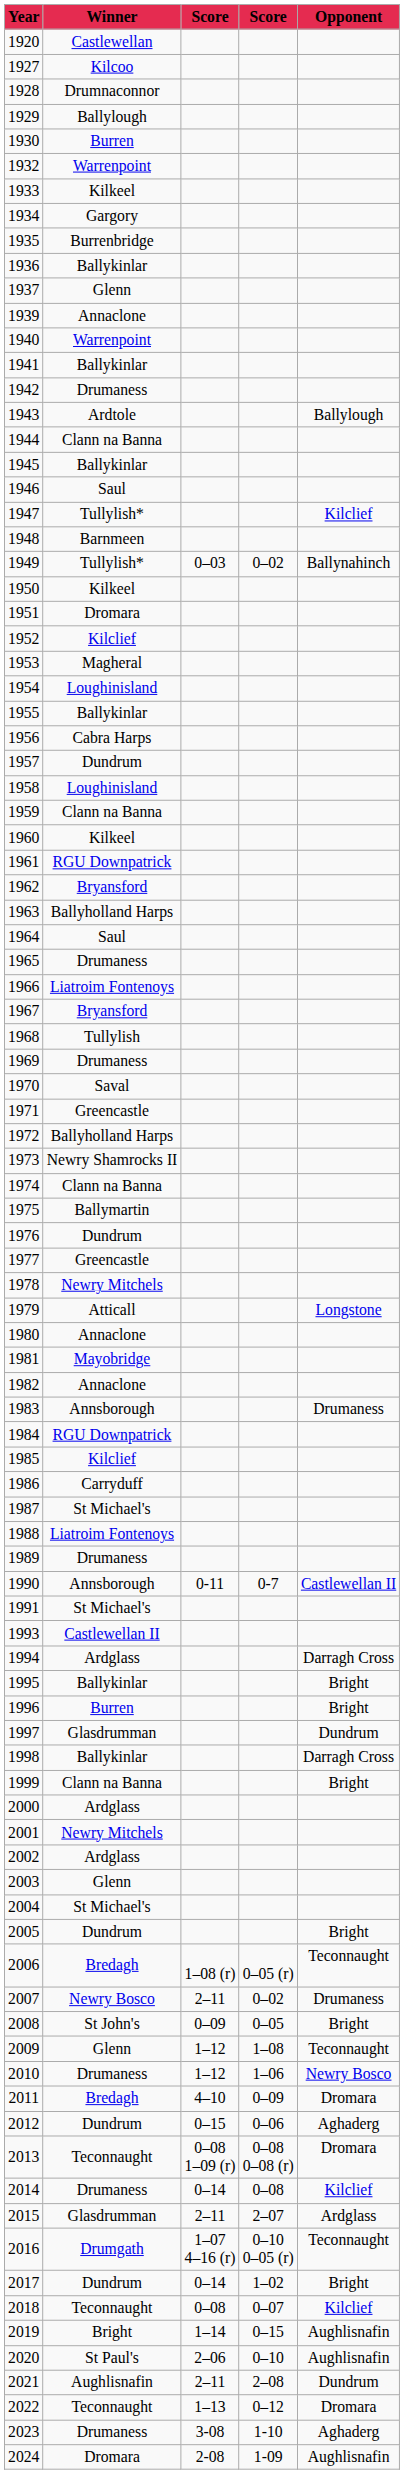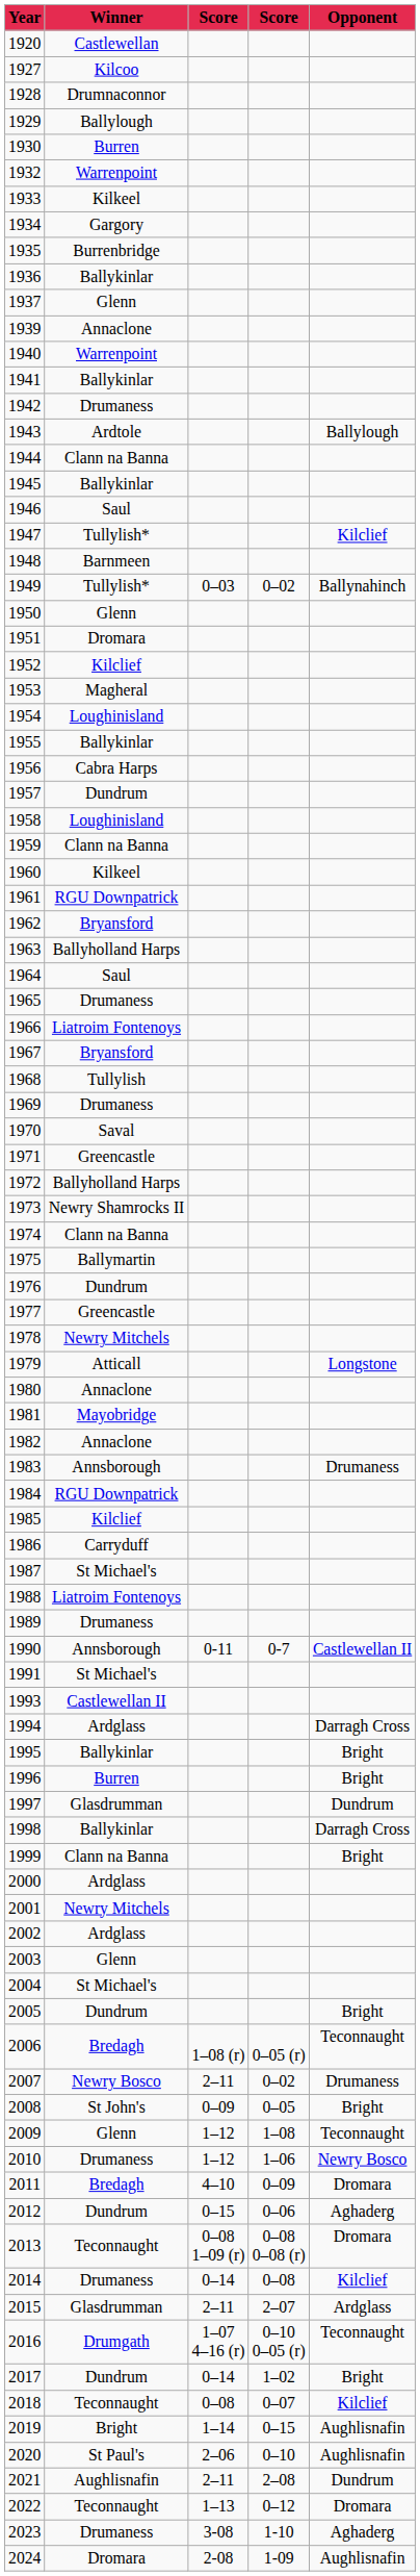1950 | Winner: Kilkeel -> Glenn
